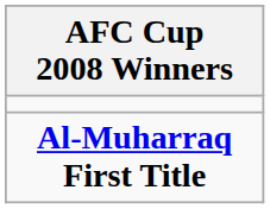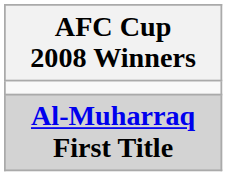row 3 | column 1: no background -> lightgrey background
